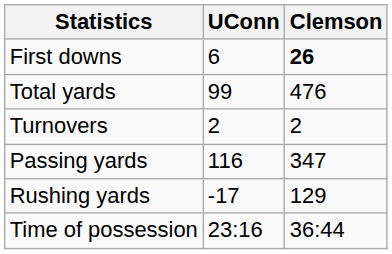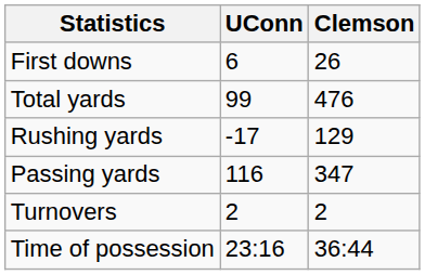First downs | Clemson: bold -> normal
rows swapped: Rushing yards <-> Turnovers
